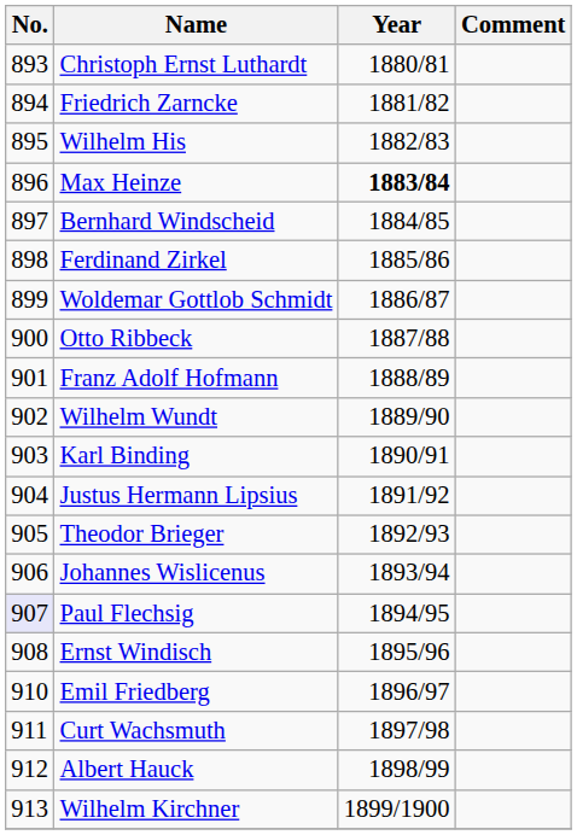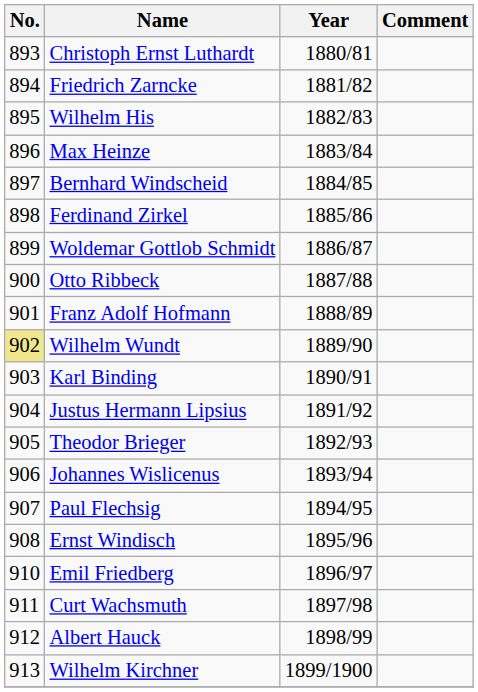Max Heinze | Year: bold -> normal
Wilhelm Wundt | No.: no background -> khaki background
Paul Flechsig | No.: lavender background -> no background
